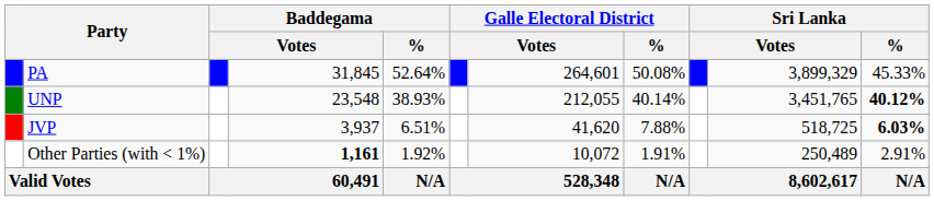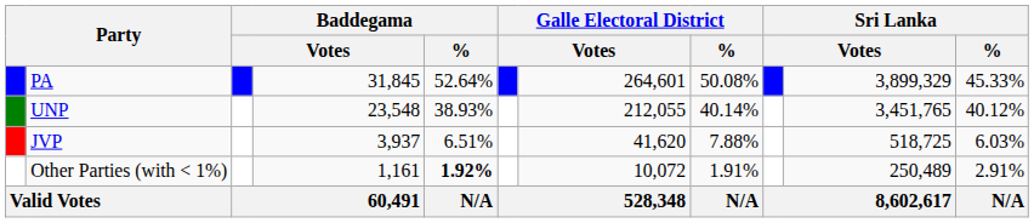UNP | Sri Lanka / %: bold -> normal
JVP | Sri Lanka / %: bold -> normal
Other Parties (with < 1%) | column 4: bold -> normal
Other Parties (with < 1%) | Baddegama / %: normal -> bold
